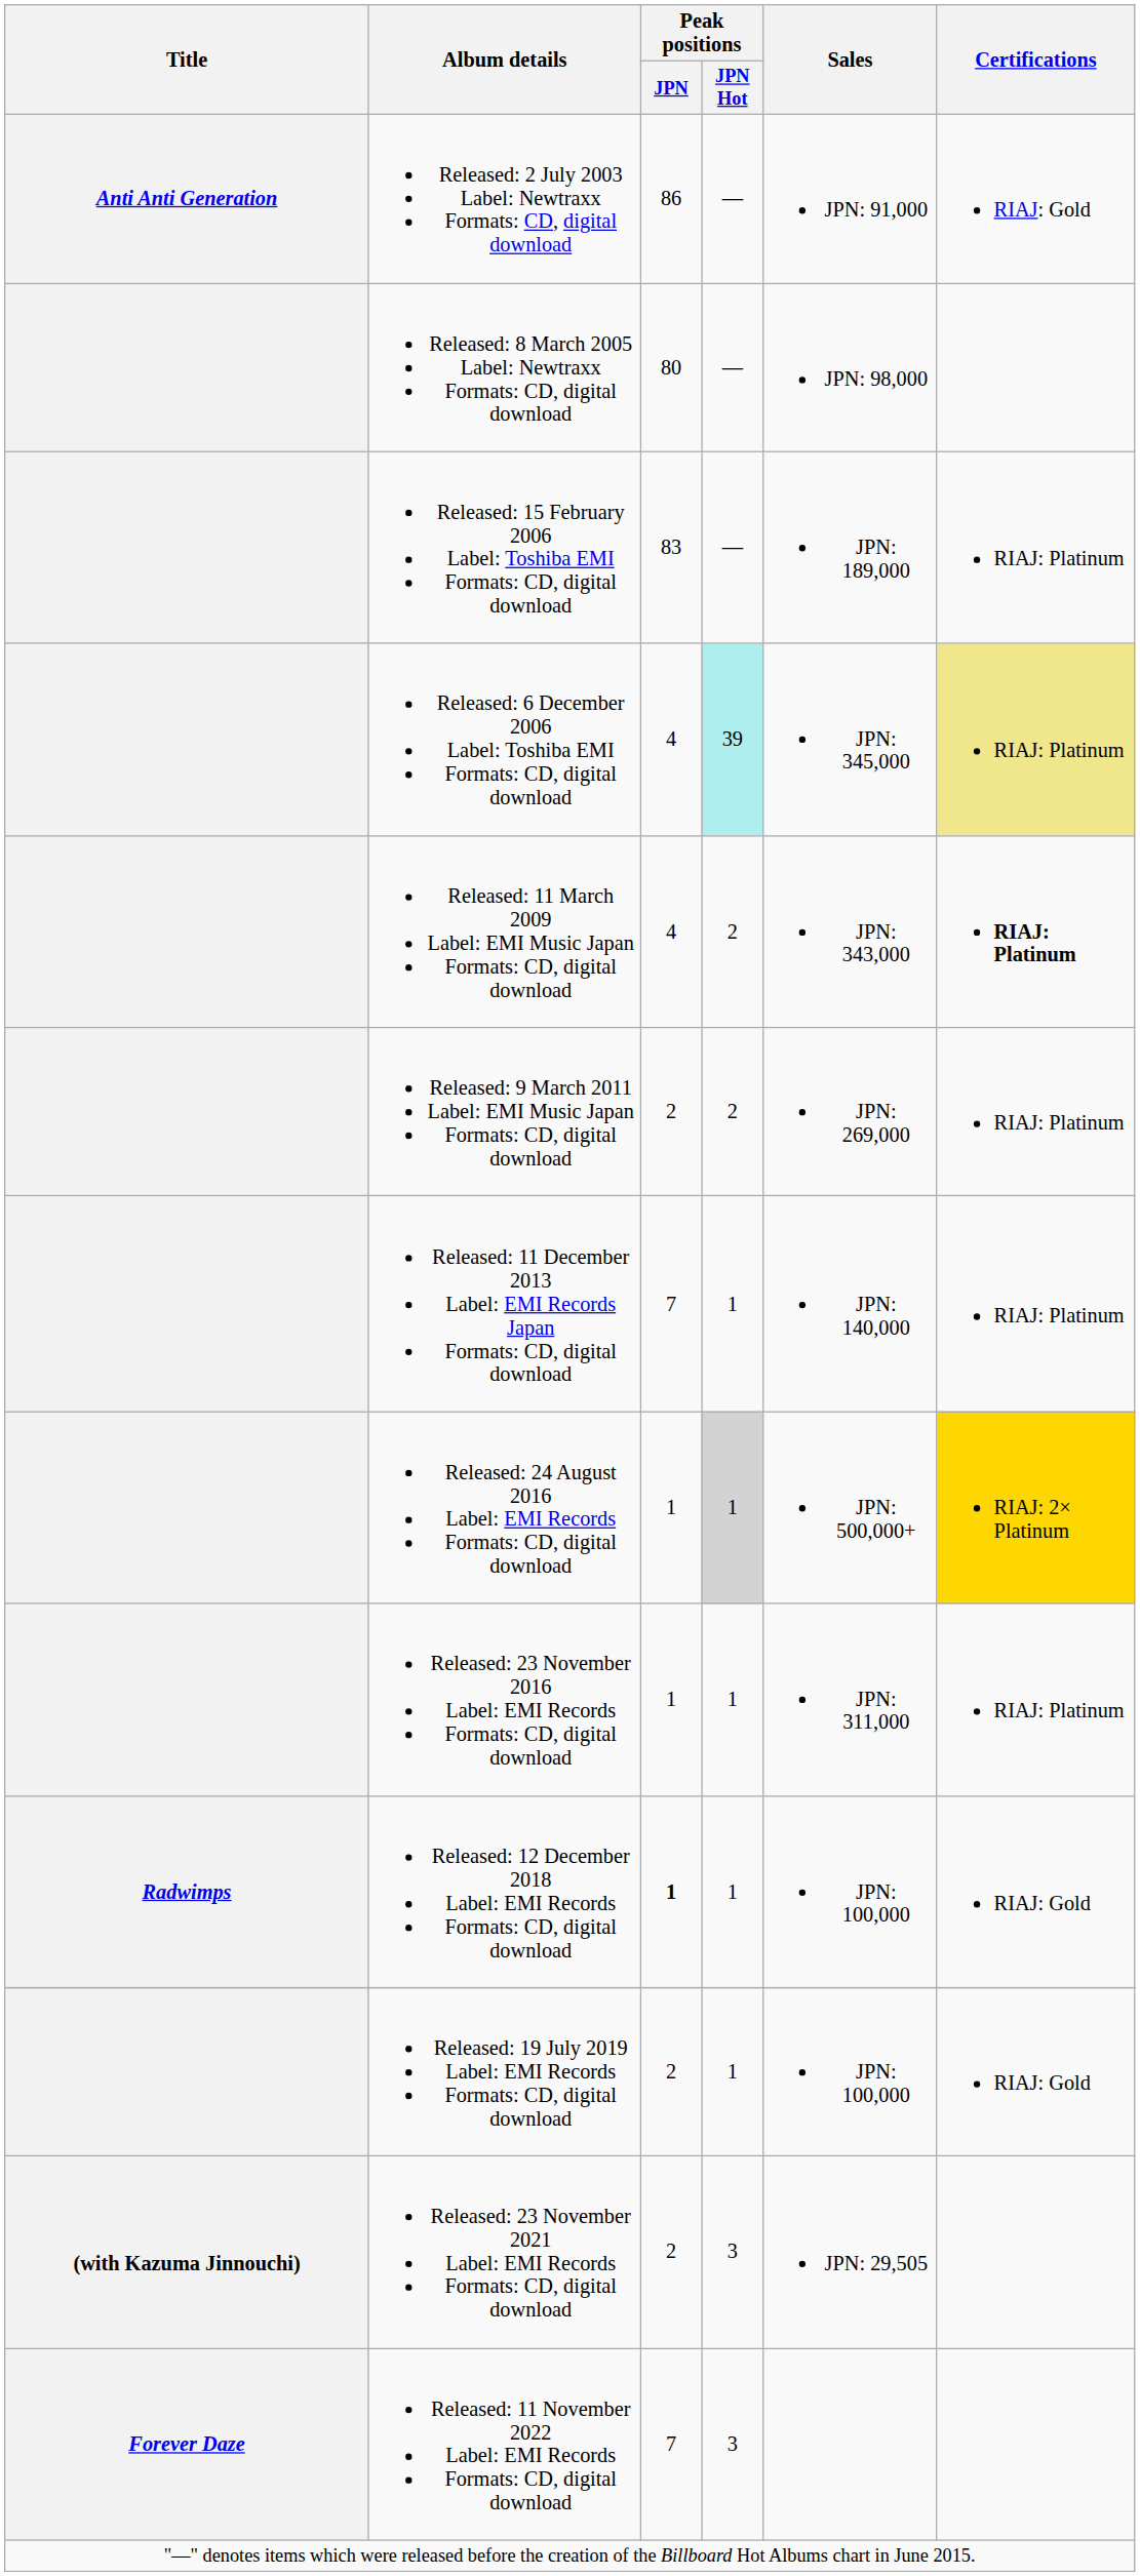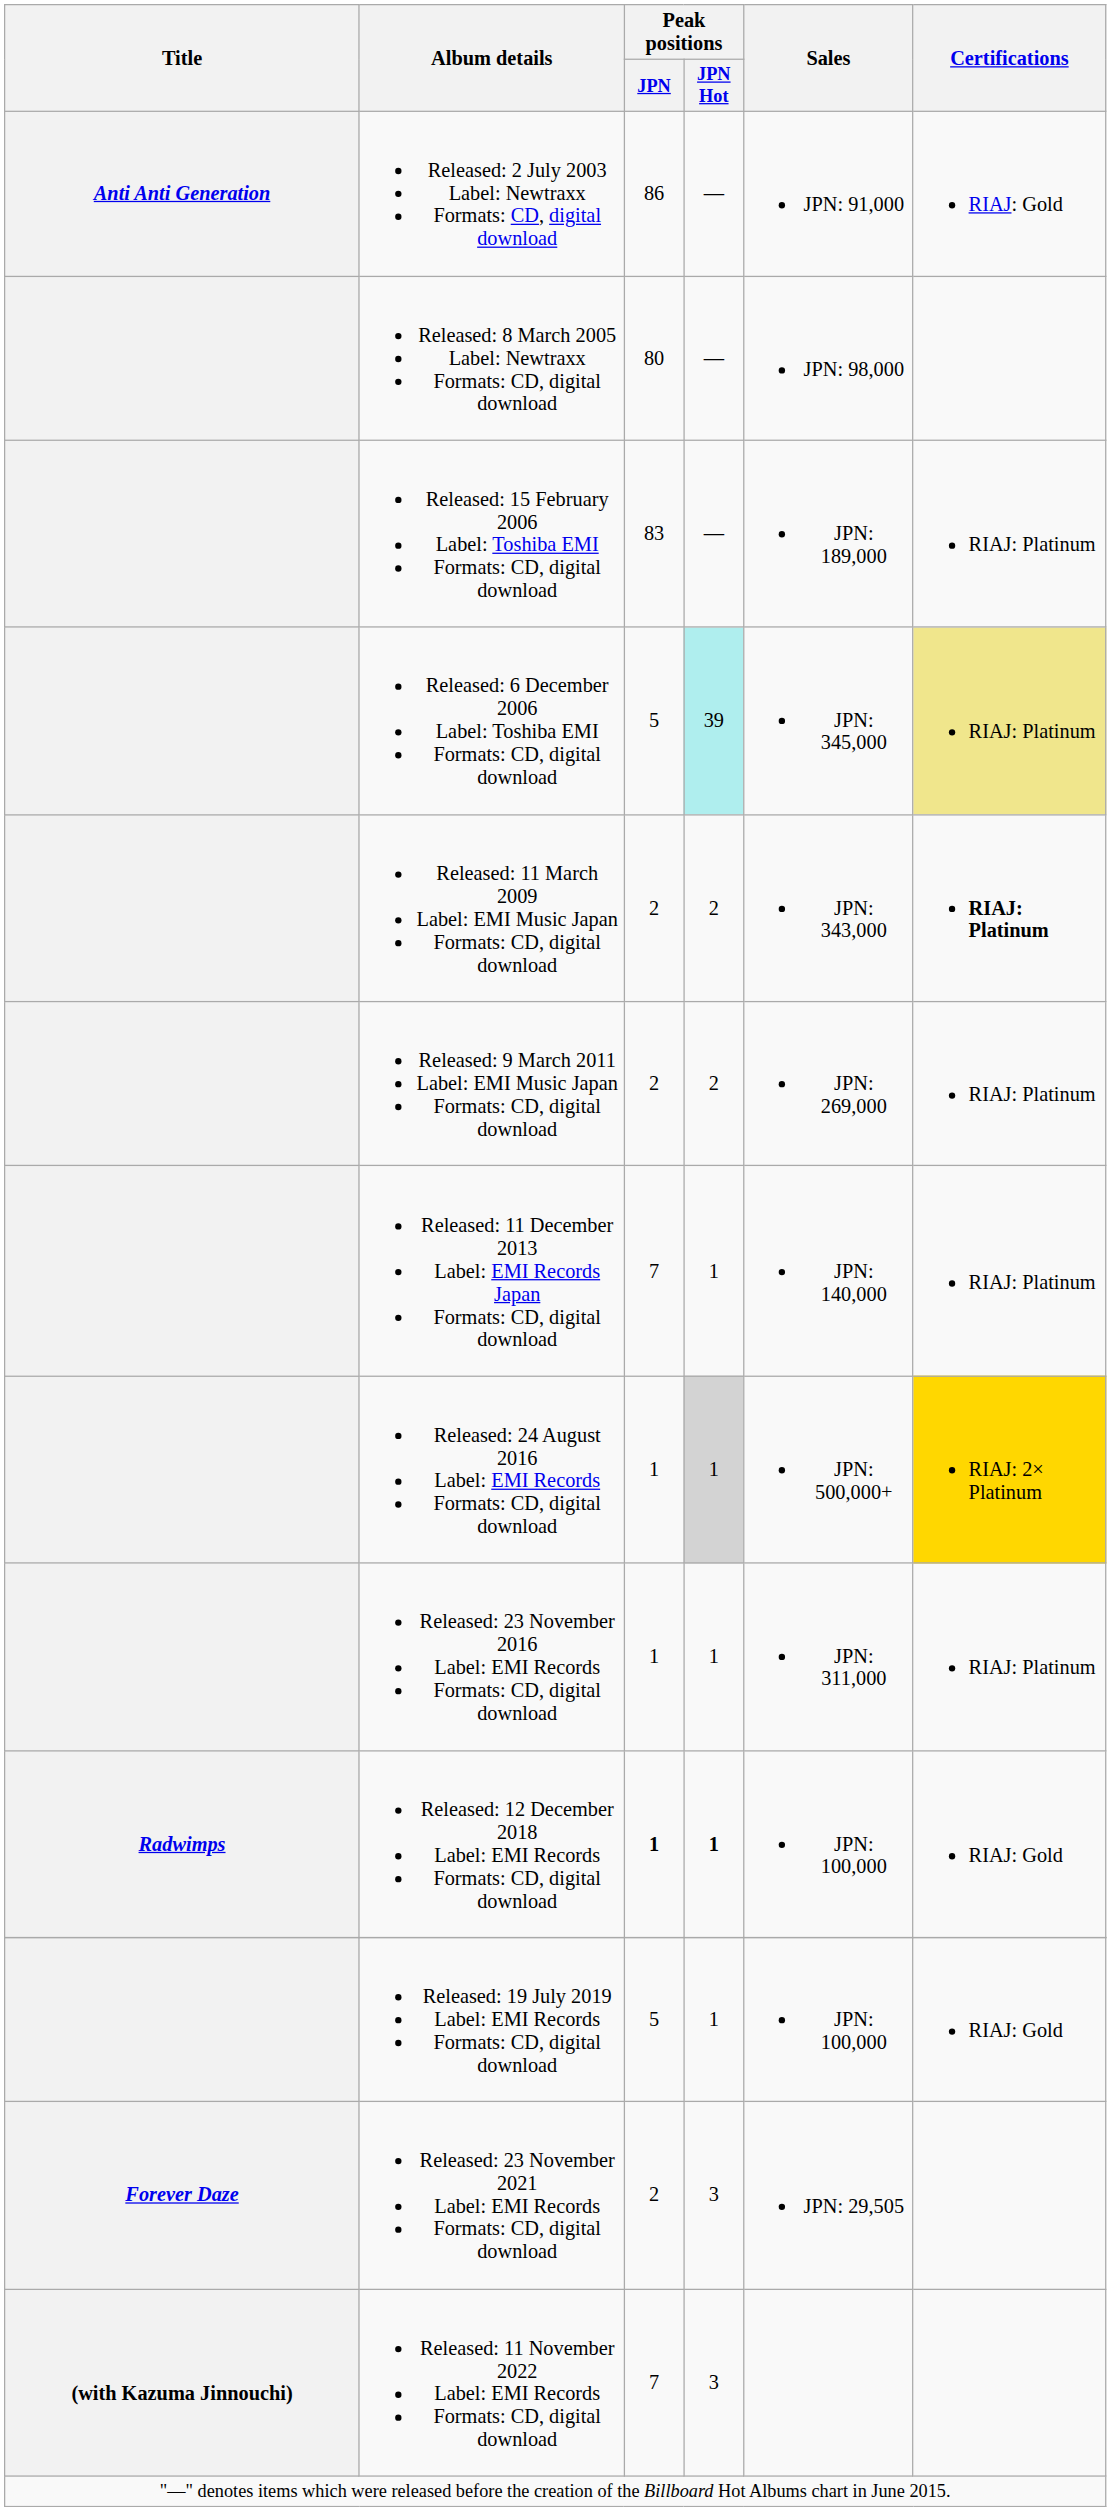row 6 | Peak positions / JPN: 4 -> 5
row 7 | Peak positions / JPN: 4 -> 2
row 12 | Peak positions / JPN Hot: normal -> bold
row 13 | Peak positions / JPN: 2 -> 5
row 14 | Title: (with Kazuma Jinnouchi) -> Forever Daze
row 15 | Title: Forever Daze -> (with Kazuma Jinnouchi)
